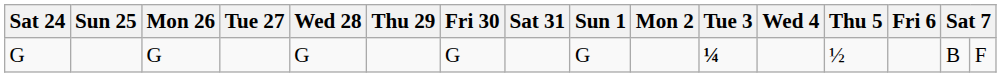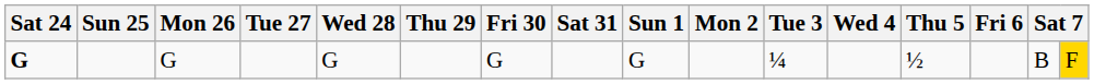row 2 | Sat 24: normal -> bold
row 2 | Tue 3: bold -> normal
row 2 | column 16: no background -> gold background
